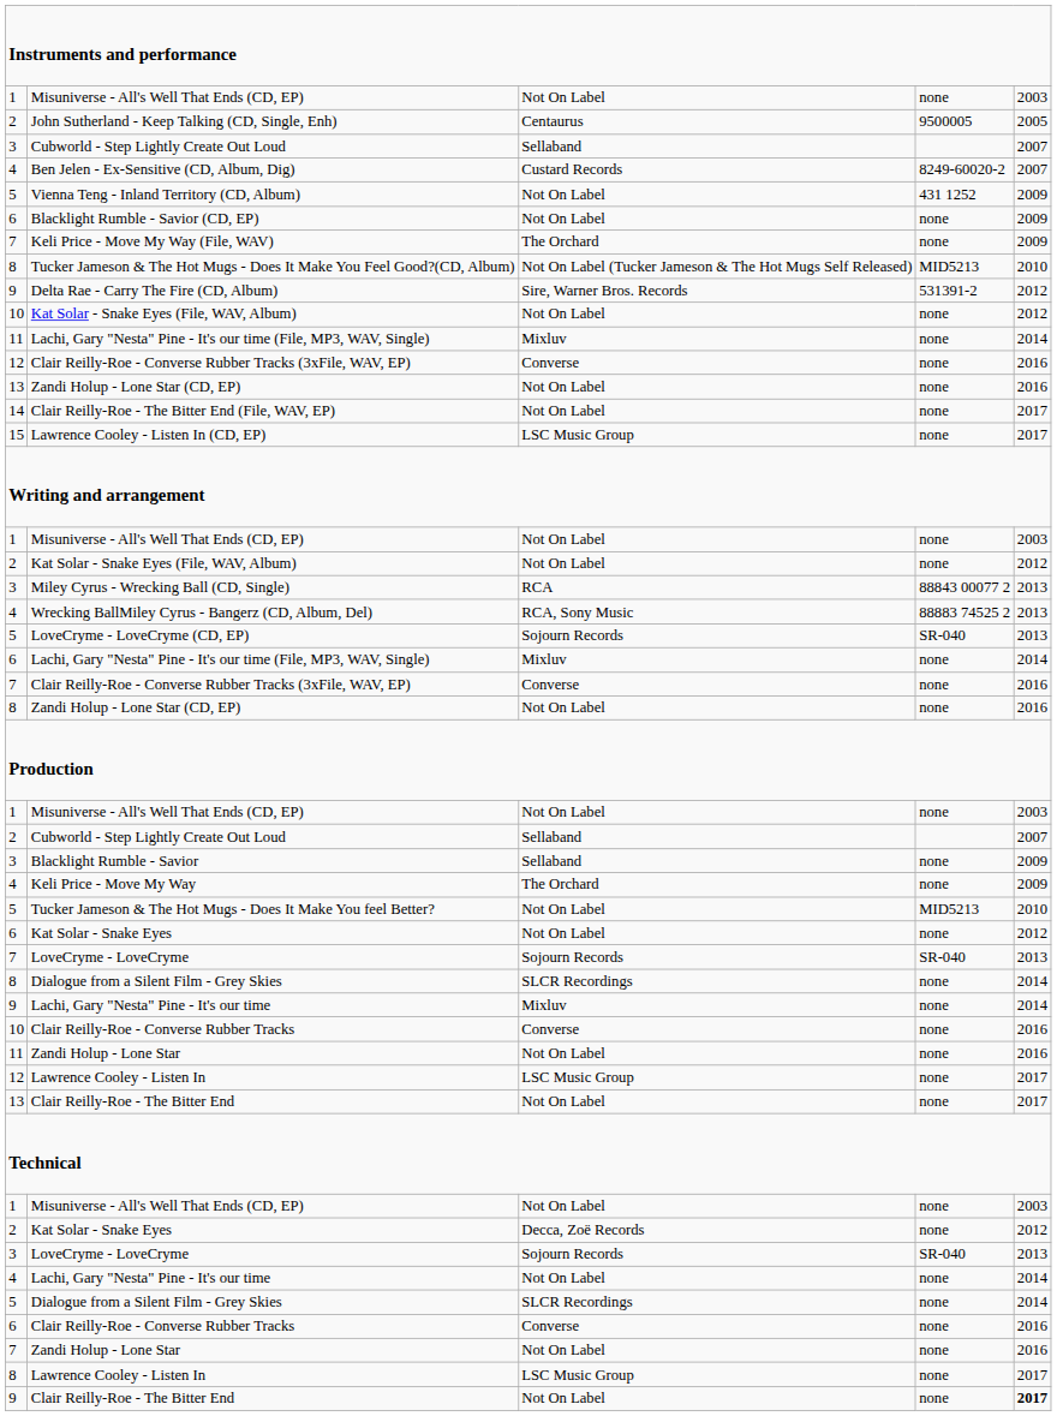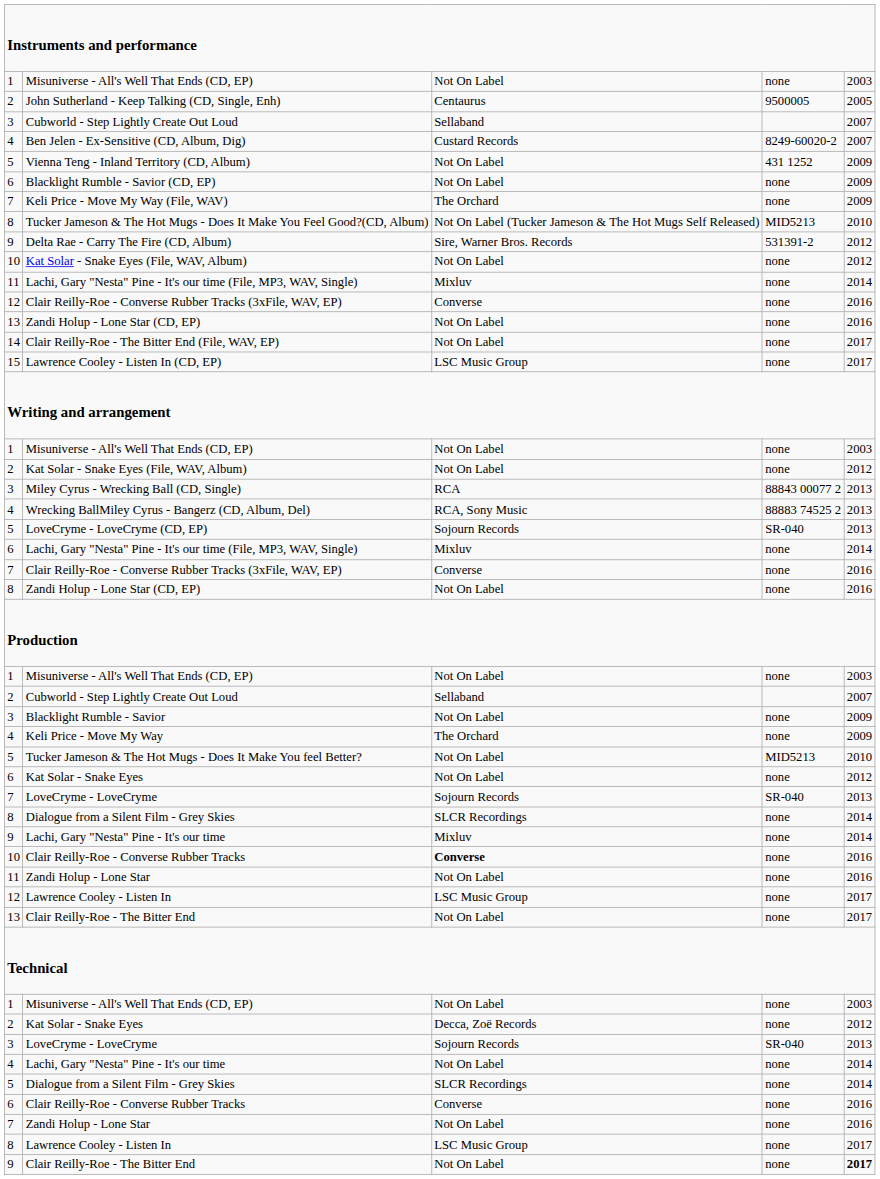Blacklight Rumble - Savior | column 3: Sellaband -> Not On Label
10 / Clair Reilly-Roe - Converse Rubber Tracks | column 3: normal -> bold
